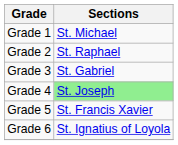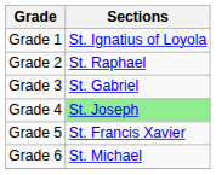Grade 1 | Sections: St. Michael -> St. Ignatius of Loyola
Grade 6 | Sections: St. Ignatius of Loyola -> St. Michael
